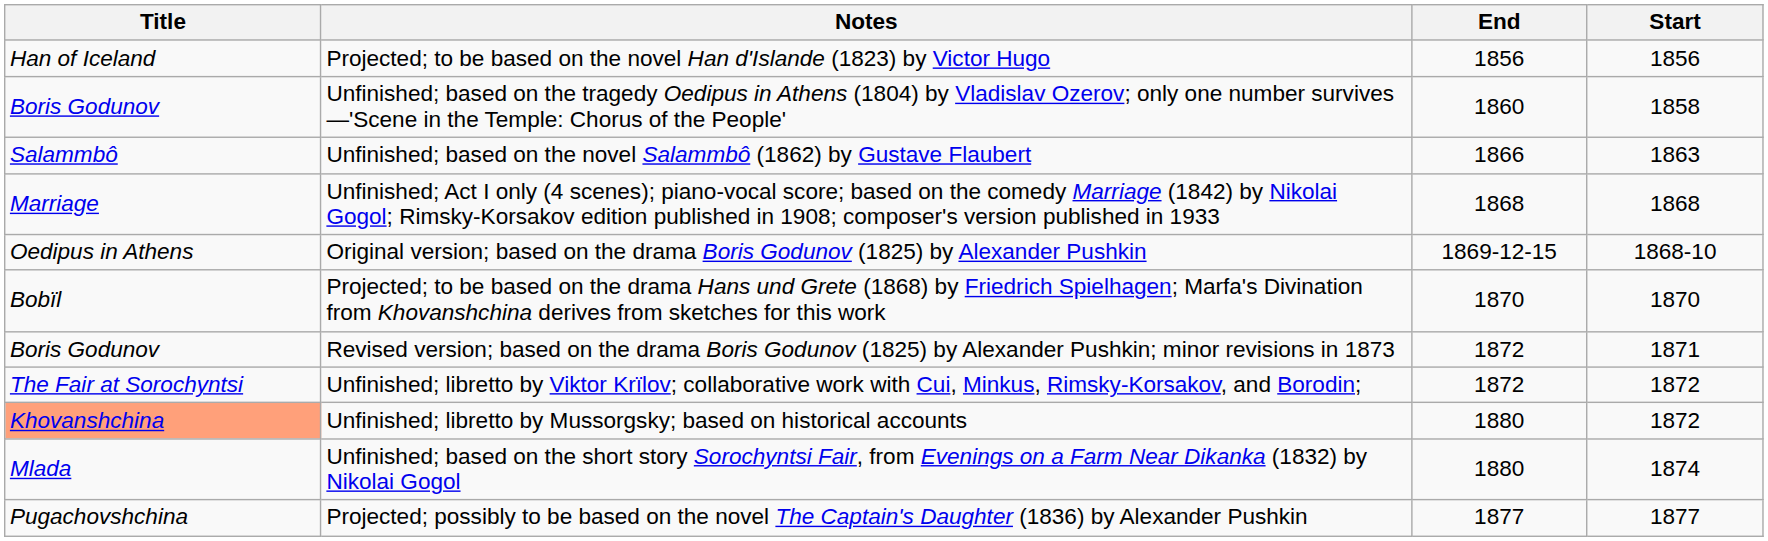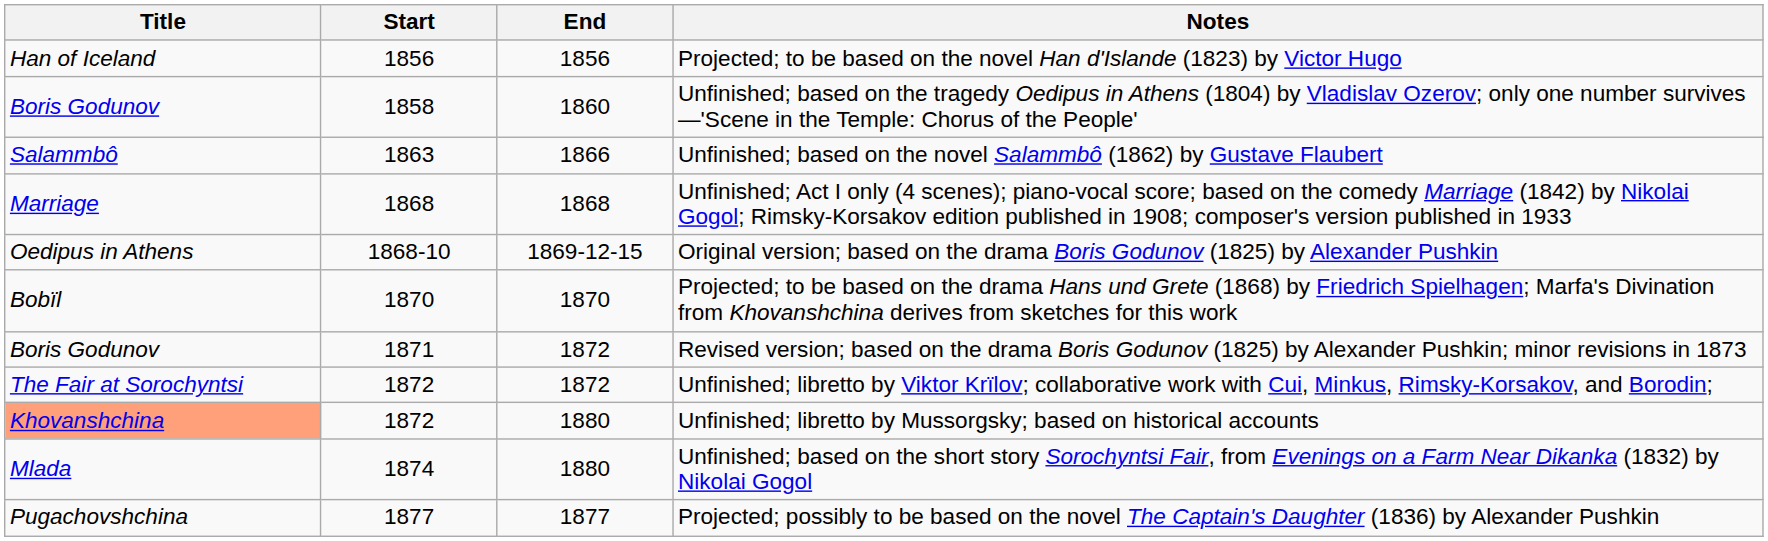columns swapped: Start <-> Notes
